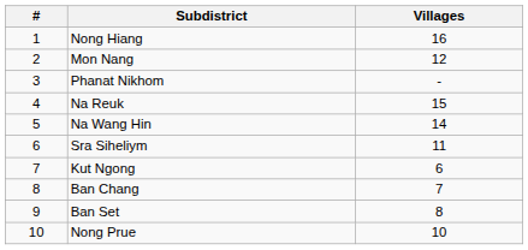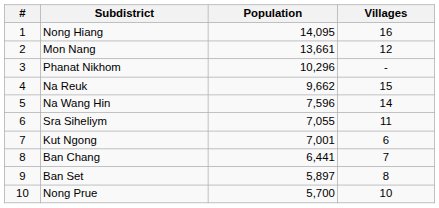+ column: Population | 14,095 | 13,661 | 10,296 | 9,662 | 7,596 | 7,055 | 7,001 | 6,441 | 5,897 | 5,700
